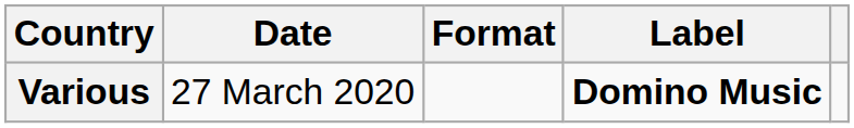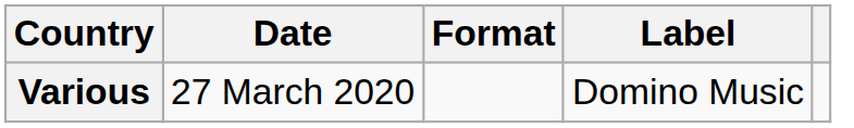Various | Label: bold -> normal
